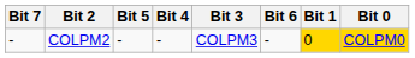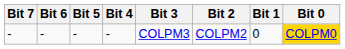columns swapped: Bit 6 <-> Bit 2
row 2 | Bit 1: gold background -> no background
